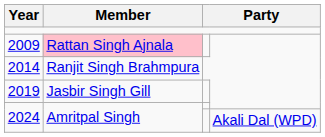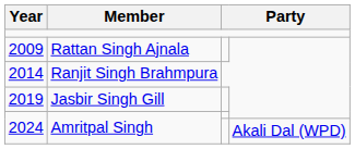2009 | Member: pink background -> no background
